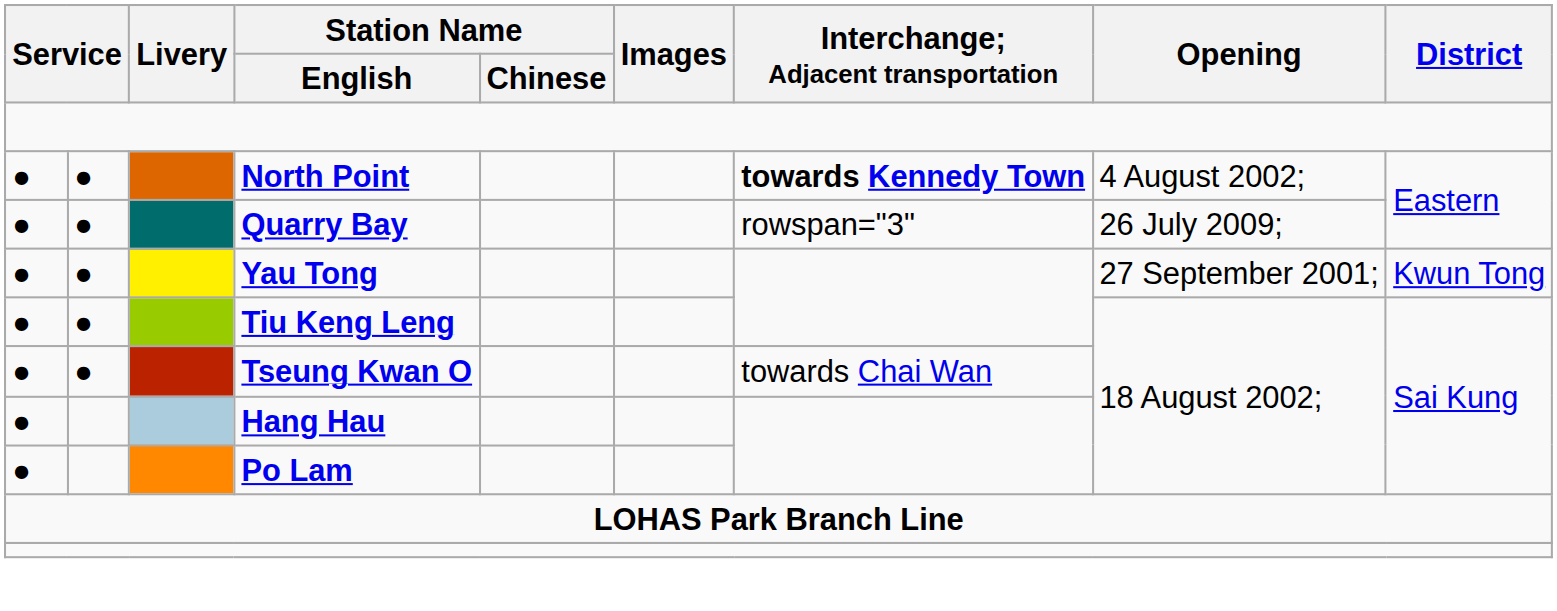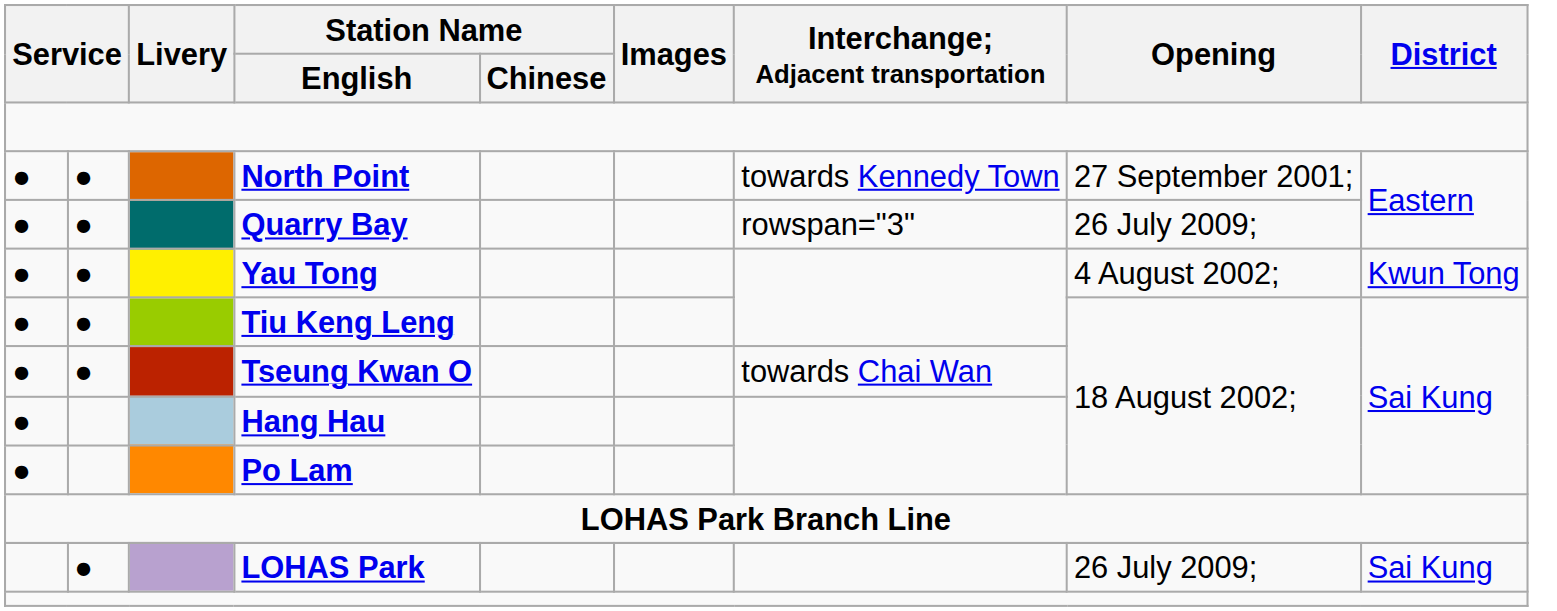North Point | Interchange; Adjacent transportation: bold -> normal
North Point | Opening: 4 August 2002; -> 27 September 2001;
Yau Tong | Opening: 27 September 2001; -> 4 August 2002;
+ row: ● | LOHAS Park | 26 July 2009; | Sai Kung
